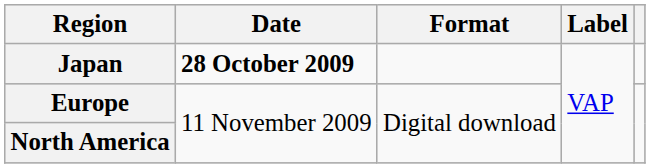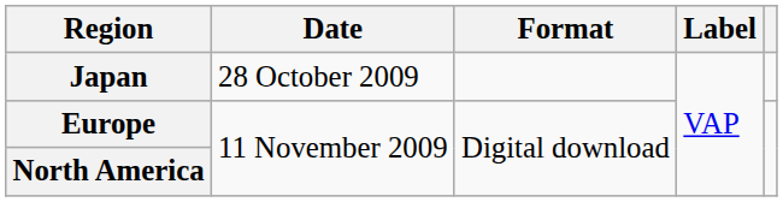Japan | Date: bold -> normal
